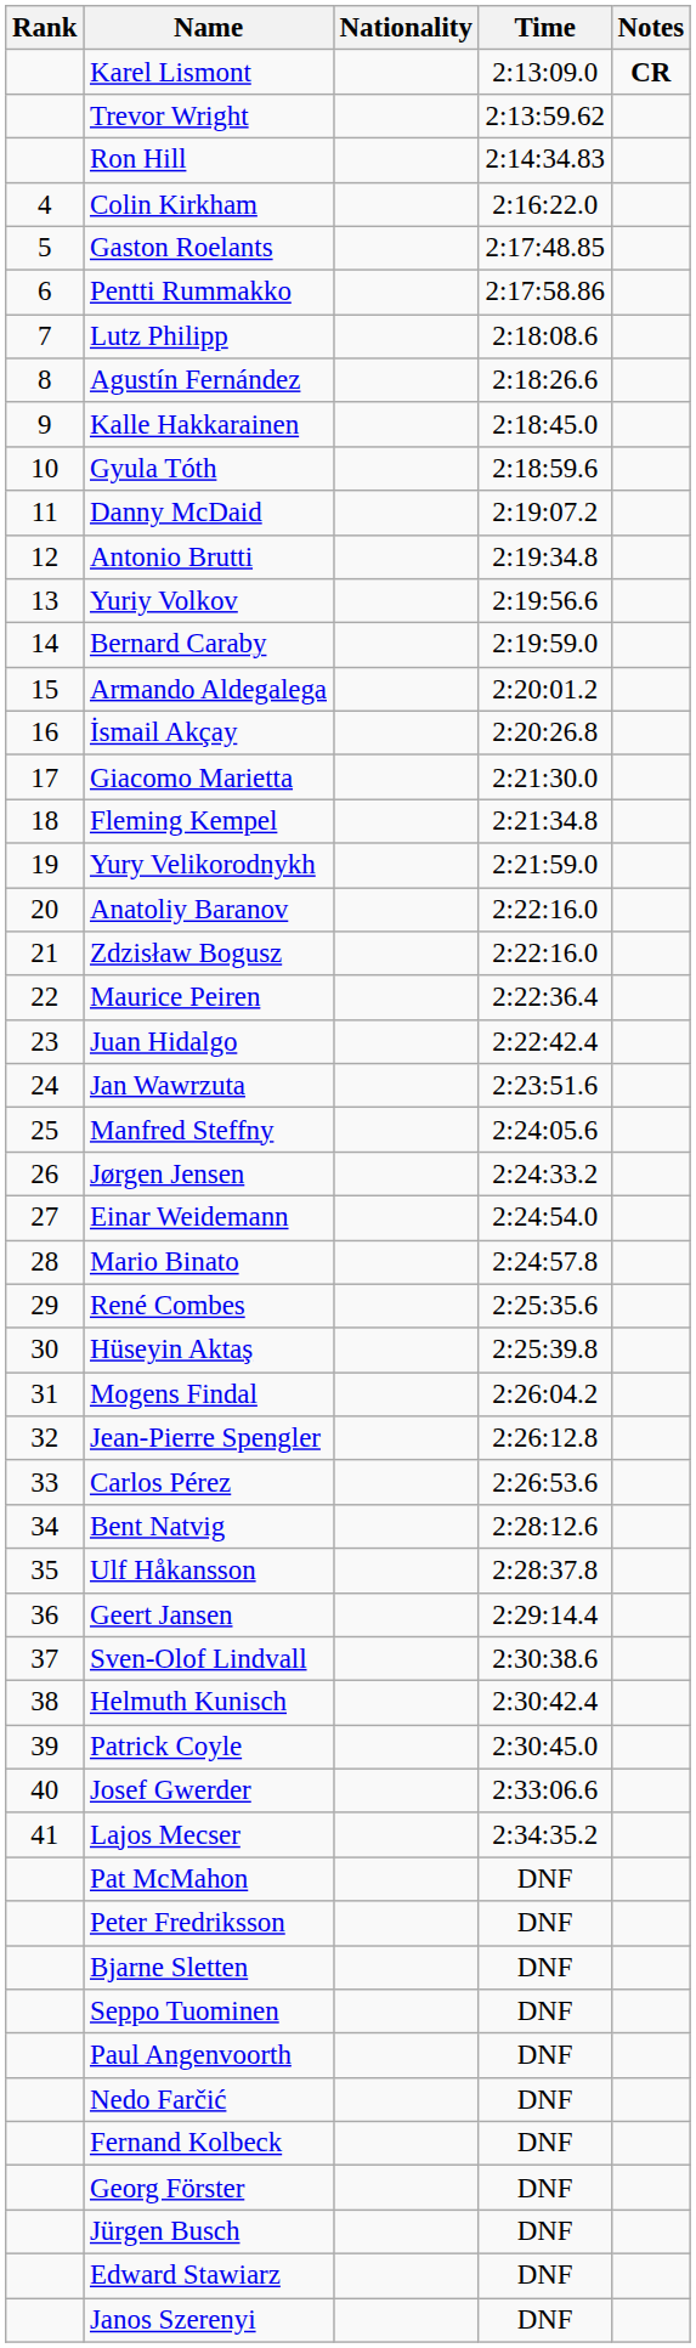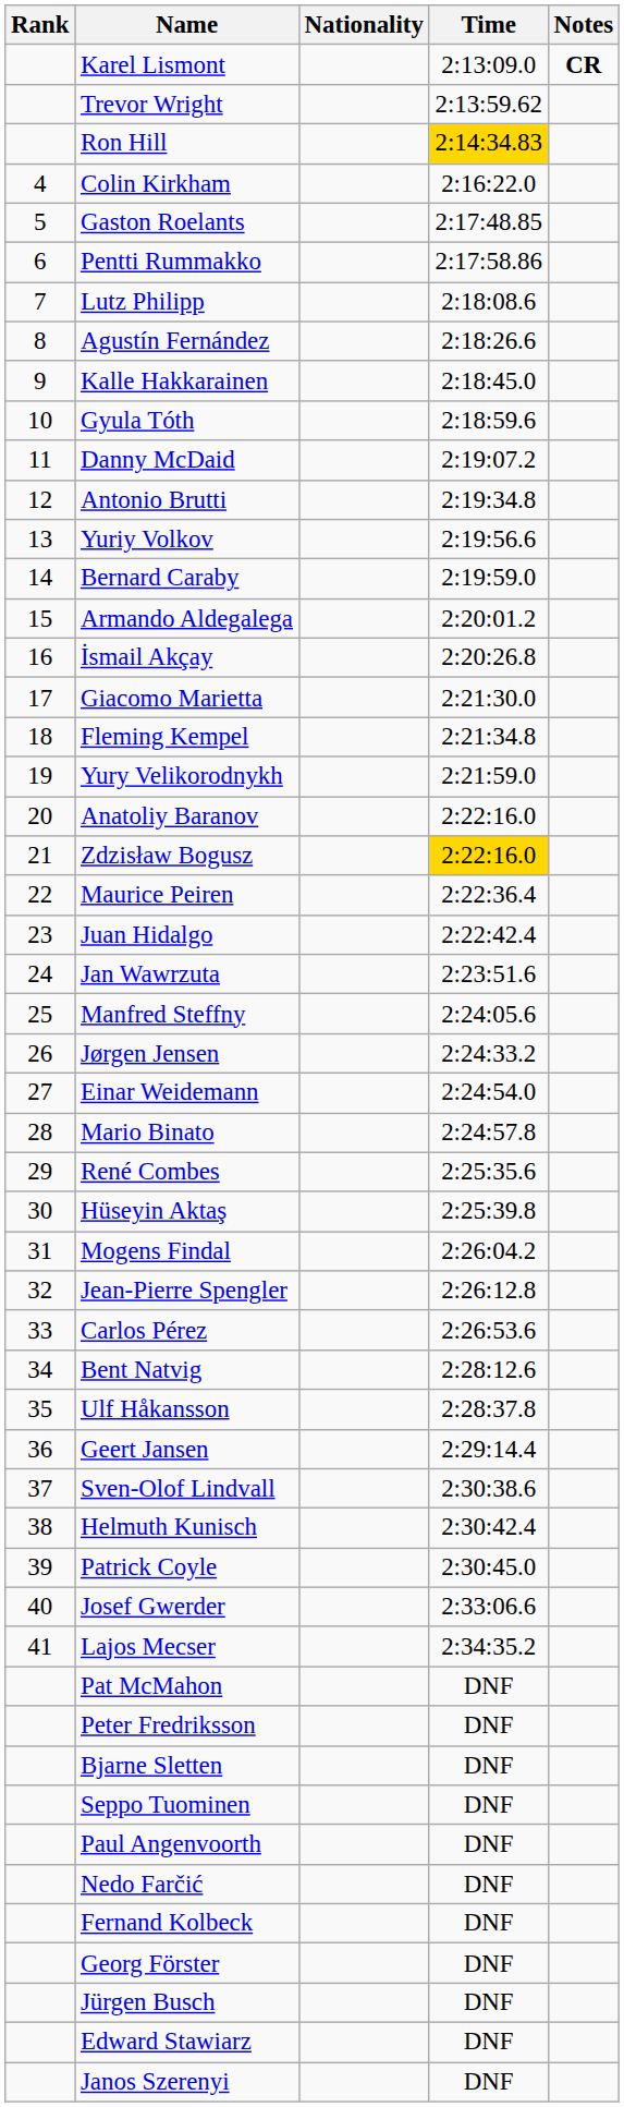Ron Hill | Time: no background -> gold background
Zdzisław Bogusz | Time: no background -> gold background
